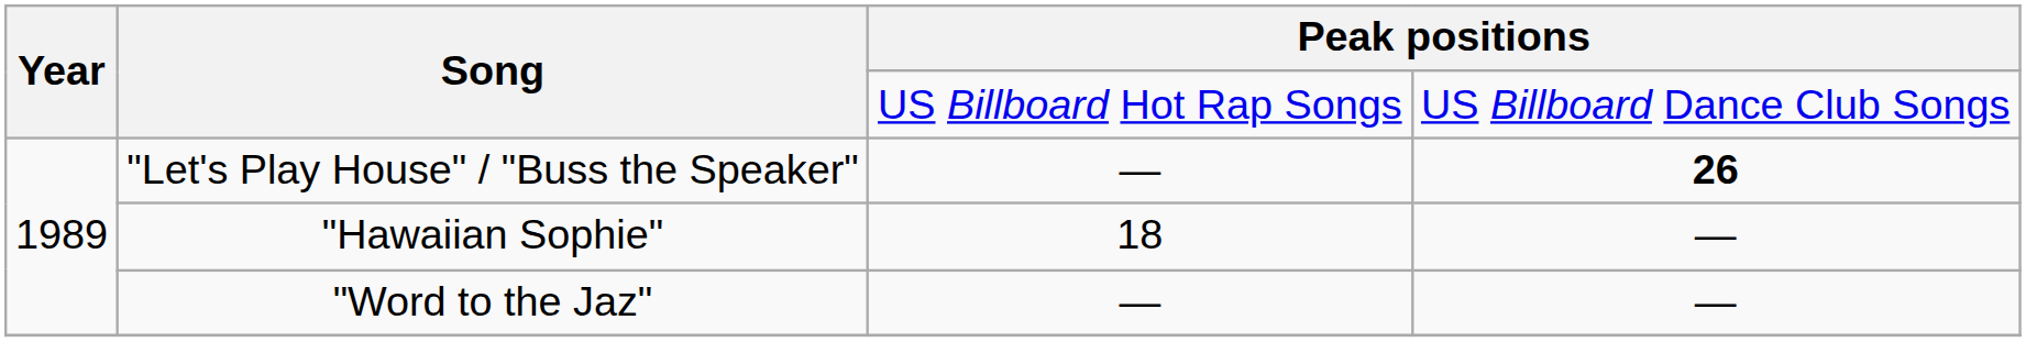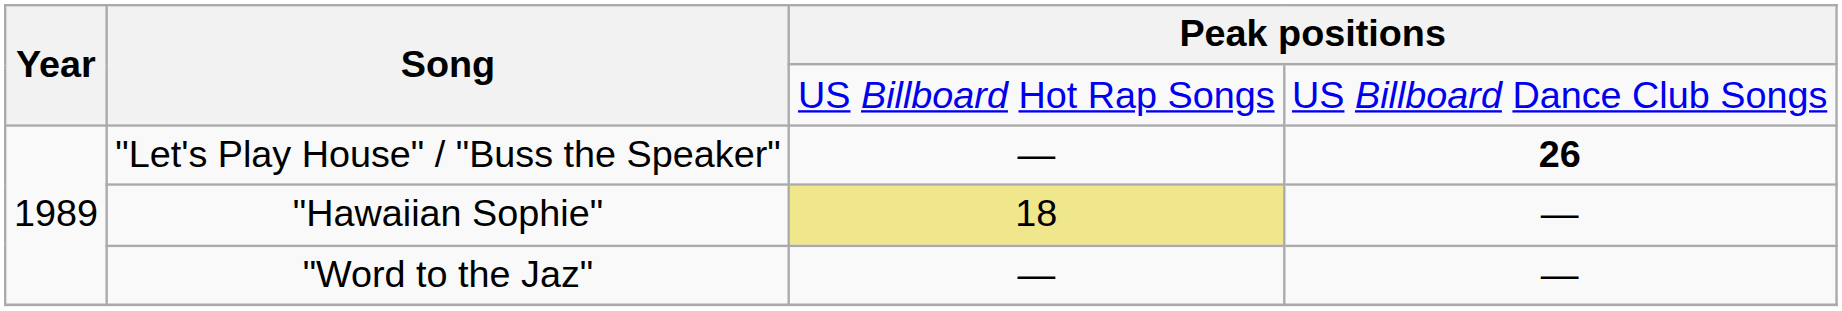"Hawaiian Sophie" | column 3: no background -> khaki background
